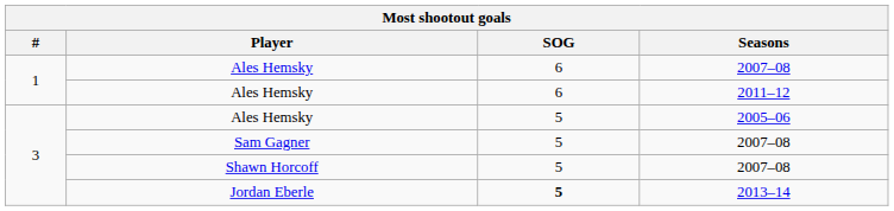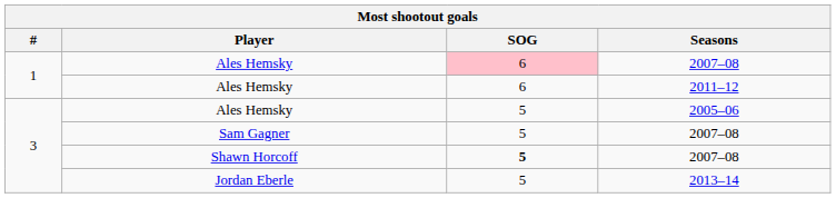Ales Hemsky / 2007–08 | SOG: no background -> pink background
Shawn Horcoff | SOG: normal -> bold
Jordan Eberle | SOG: bold -> normal
